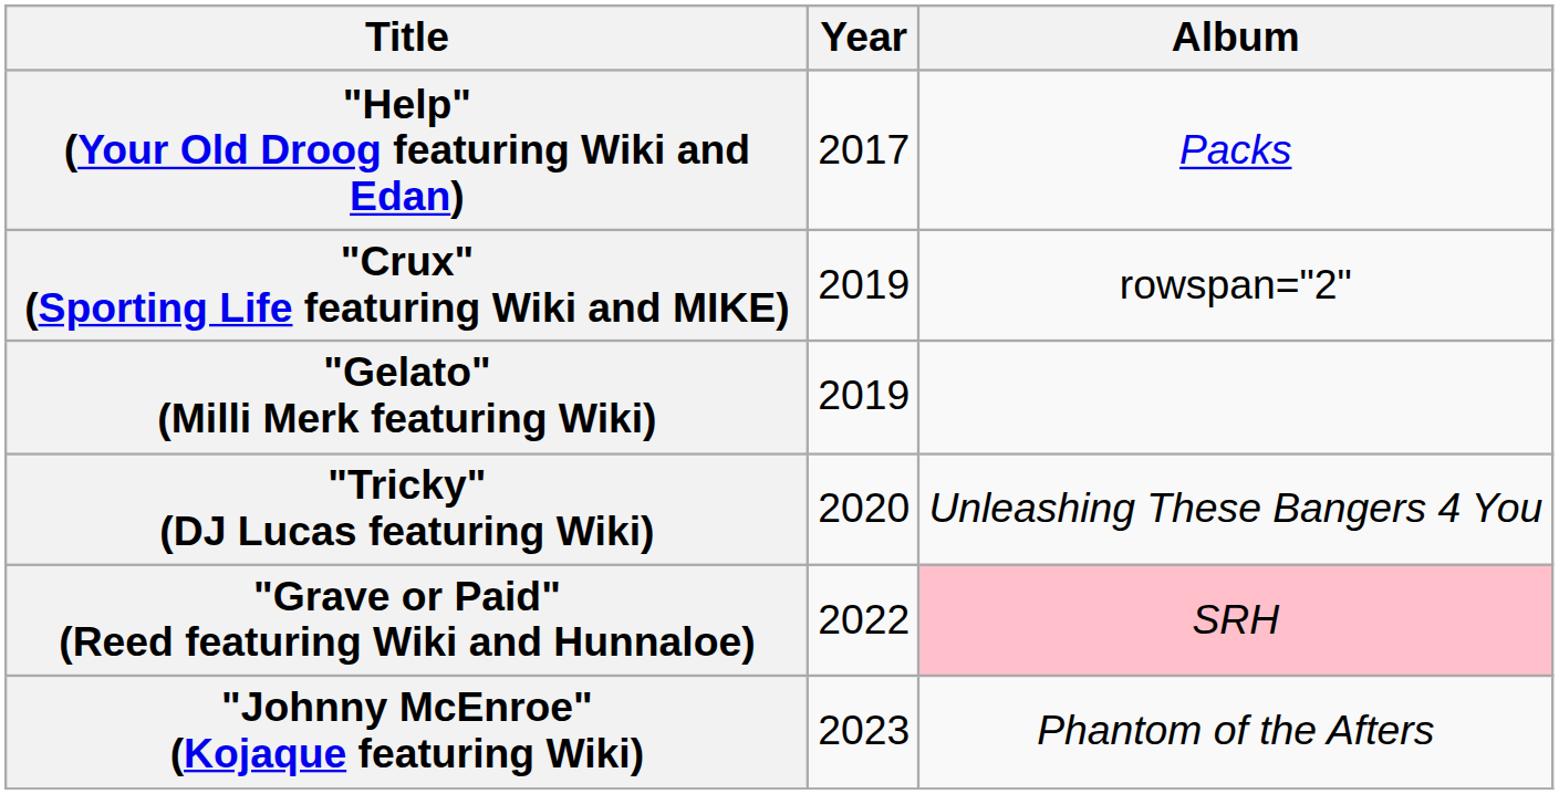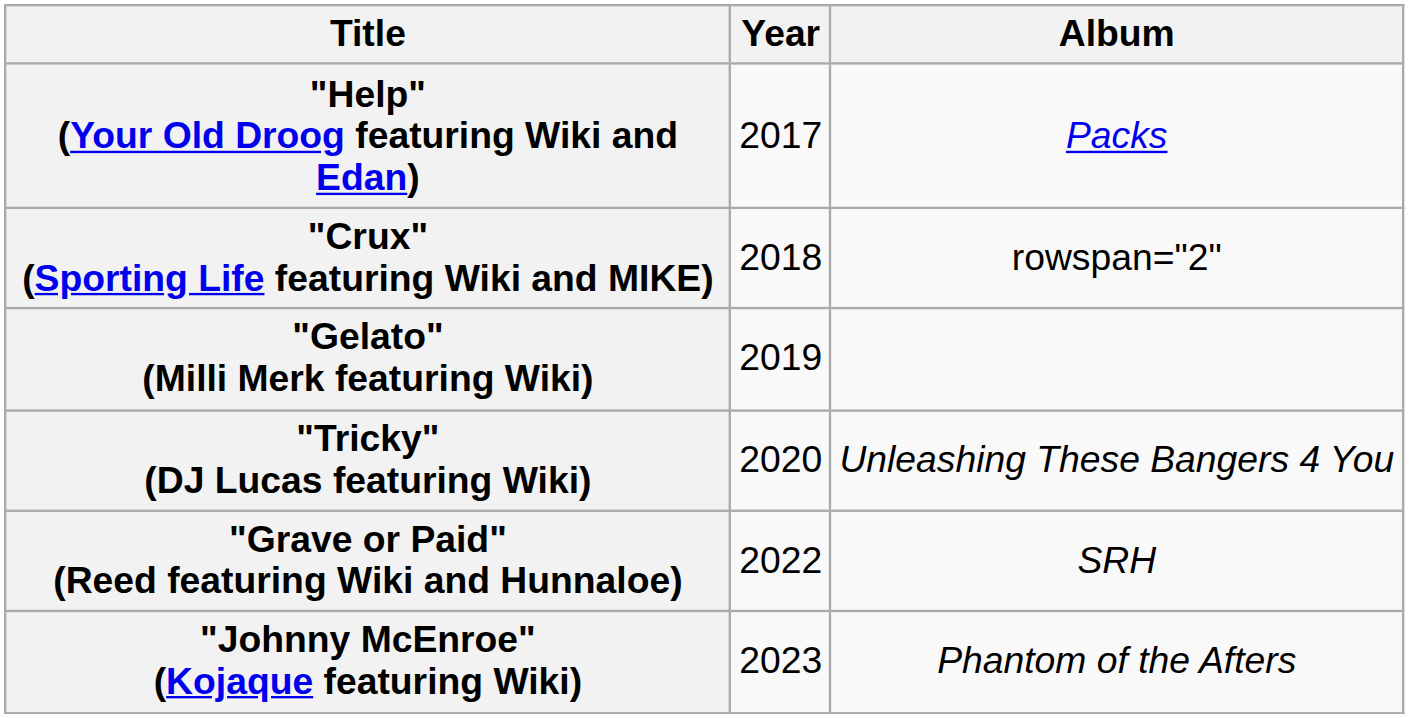"Crux" (Sporting Life featuring Wiki and MIKE) | Year: 2019 -> 2018
"Grave or Paid" (Reed featuring Wiki and Hunnaloe) | Album: pink background -> no background
